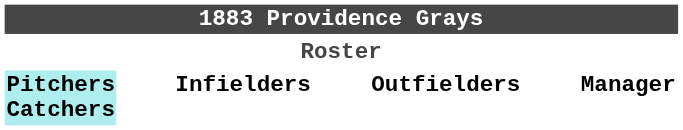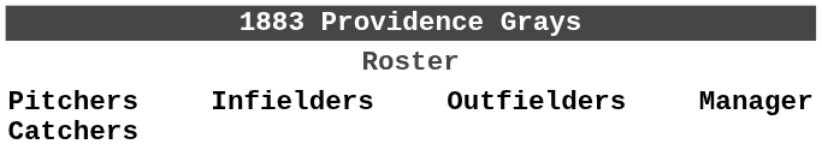Pitchers Catchers | column 1: paleturquoise background -> no background
